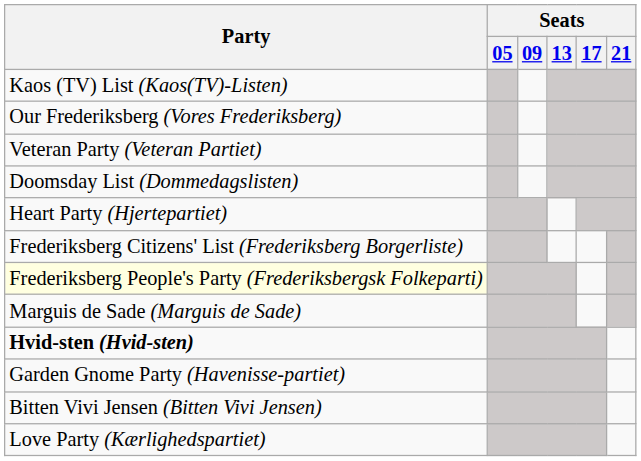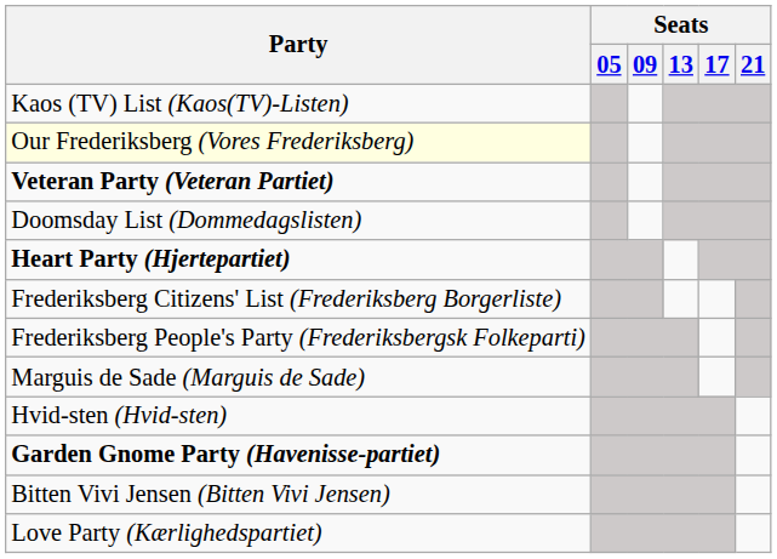Our Frederiksberg (Vores Frederiksberg) | Party: no background -> lightyellow background
Veteran Party (Veteran Partiet) | Party: normal -> bold
Heart Party (Hjertepartiet) | Party: normal -> bold
Frederiksberg People's Party (Frederiksbergsk Folkeparti) | Party: lightyellow background -> no background
Hvid-sten (Hvid-sten) | Party: bold -> normal
Garden Gnome Party (Havenisse-partiet) | Party: normal -> bold
